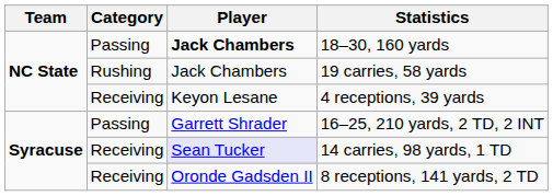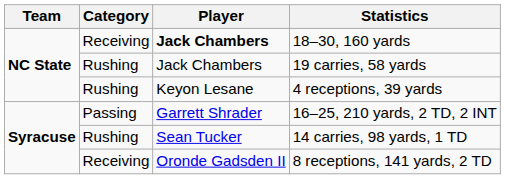18–30, 160 yards | Category: Passing -> Receiving
4 receptions, 39 yards | Category: Receiving -> Rushing
14 carries, 98 yards, 1 TD | Category: Receiving -> Rushing
14 carries, 98 yards, 1 TD | Player: lavender background -> no background
